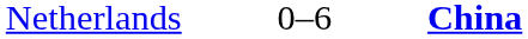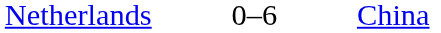Netherlands | column 3: bold -> normal
